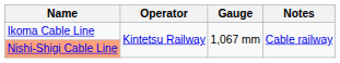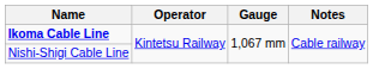Ikoma Cable Line | Name: normal -> bold
Nishi-Shigi Cable Line | Name: lightsalmon background -> no background
